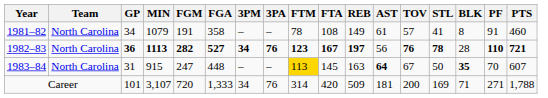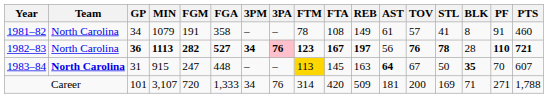1982–83 | 3PA: no background -> pink background
1983–84 | Team: normal -> bold
